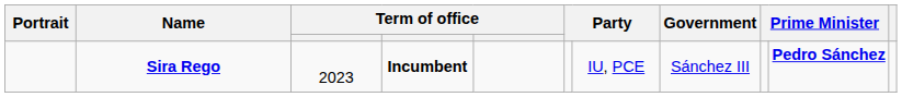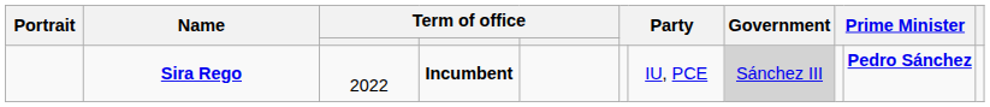Sira Rego | column 3: 2023 -> 2022
Sira Rego | Government: no background -> lightgrey background
